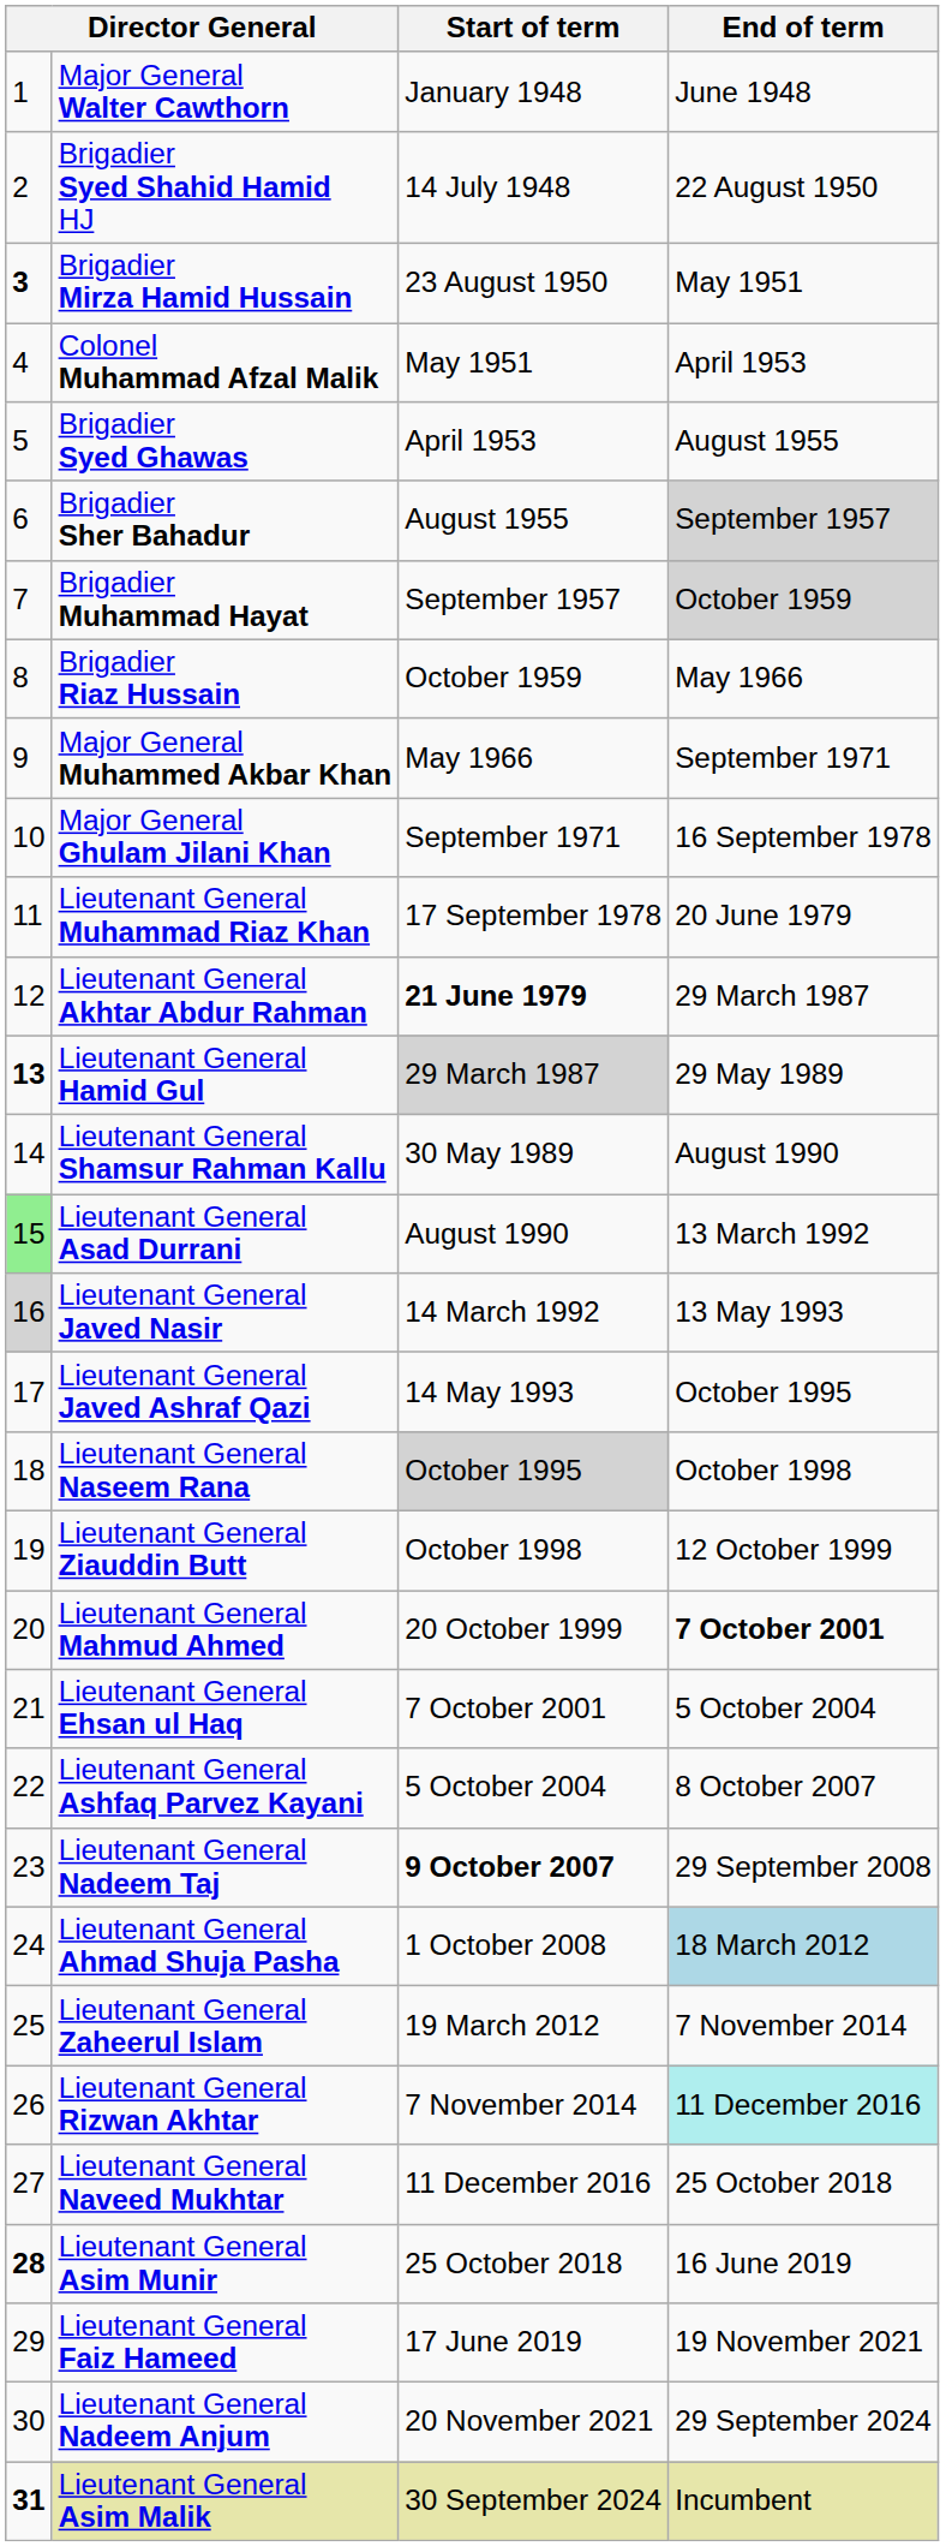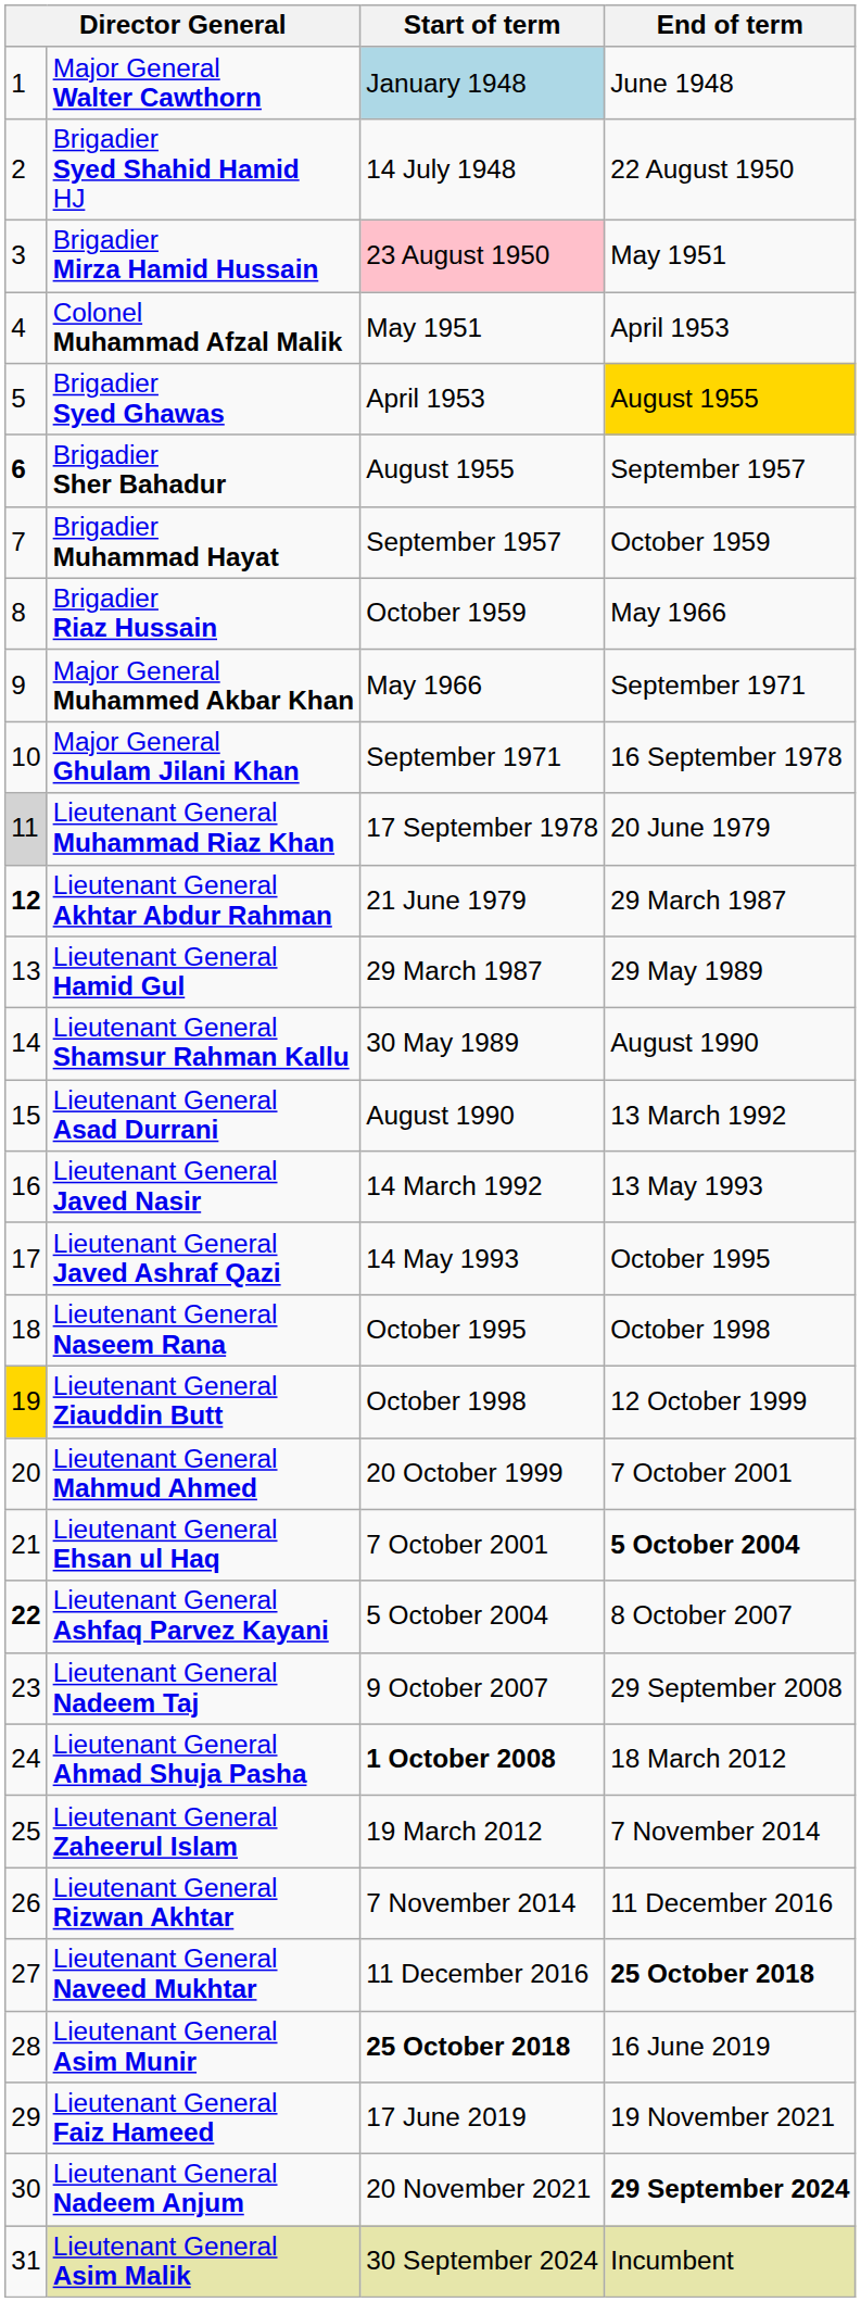Major General Walter Cawthorn | Start of term: no background -> lightblue background
Brigadier Mirza Hamid Hussain | column 1: bold -> normal
Brigadier Mirza Hamid Hussain | Start of term: no background -> pink background
Brigadier Syed Ghawas | End of term: no background -> gold background
Brigadier Sher Bahadur | column 1: normal -> bold
Brigadier Sher Bahadur | End of term: lightgrey background -> no background
Brigadier Muhammad Hayat | End of term: lightgrey background -> no background
Lieutenant General Muhammad Riaz Khan | column 1: no background -> lightgrey background
Lieutenant General Akhtar Abdur Rahman | column 1: normal -> bold
Lieutenant General Akhtar Abdur Rahman | Start of term: bold -> normal
Lieutenant General Hamid Gul | column 1: bold -> normal
Lieutenant General Hamid Gul | Start of term: lightgrey background -> no background
Lieutenant General Asad Durrani | column 1: lightgreen background -> no background
Lieutenant General Javed Nasir | column 1: lightgrey background -> no background
Lieutenant General Naseem Rana | Start of term: lightgrey background -> no background
Lieutenant General Ziauddin Butt | column 1: no background -> gold background
Lieutenant General Mahmud Ahmed | End of term: bold -> normal
Lieutenant General Ehsan ul Haq | End of term: normal -> bold
Lieutenant General Ashfaq Parvez Kayani | column 1: normal -> bold
Lieutenant General Nadeem Taj | Start of term: bold -> normal
Lieutenant General Ahmad Shuja Pasha | Start of term: normal -> bold
Lieutenant General Ahmad Shuja Pasha | End of term: lightblue background -> no background
Lieutenant General Rizwan Akhtar | End of term: paleturquoise background -> no background
Lieutenant General Naveed Mukhtar | End of term: normal -> bold
Lieutenant General Asim Munir | column 1: bold -> normal
Lieutenant General Asim Munir | Start of term: normal -> bold
Lieutenant General Nadeem Anjum | End of term: normal -> bold
Lieutenant General Asim Malik | column 1: bold -> normal
